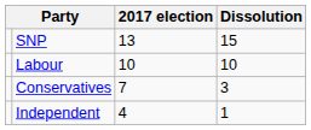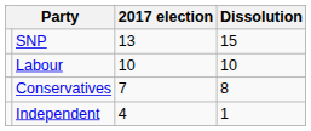Conservatives | Dissolution: 3 -> 8
